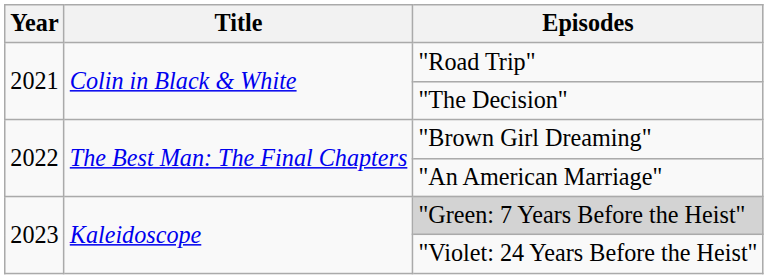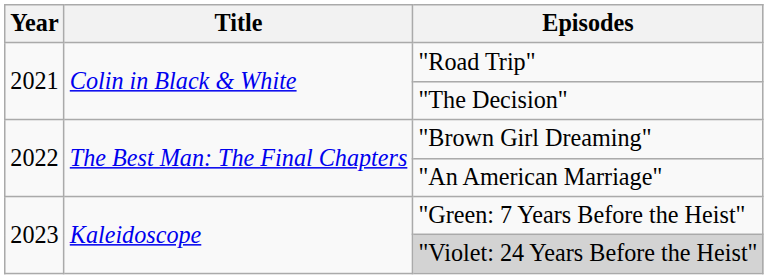"Green: 7 Years Before the Heist" | Episodes: lightgrey background -> no background
"Violet: 24 Years Before the Heist" | Episodes: no background -> lightgrey background
